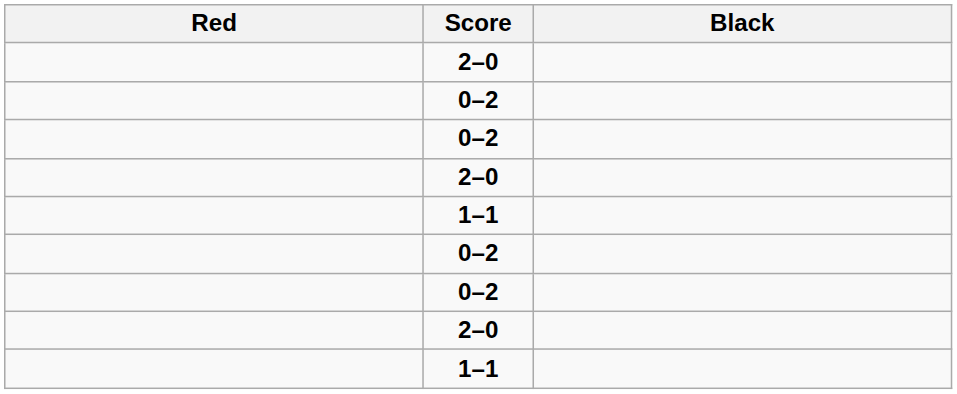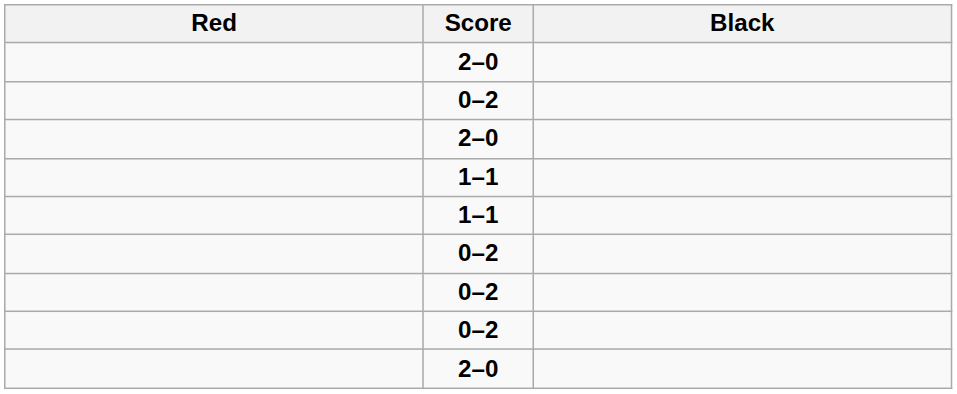row 4 | Score: 0–2 -> 2–0
row 5 | Score: 2–0 -> 1–1
row 9 | Score: 2–0 -> 0–2
row 10 | Score: 1–1 -> 2–0
